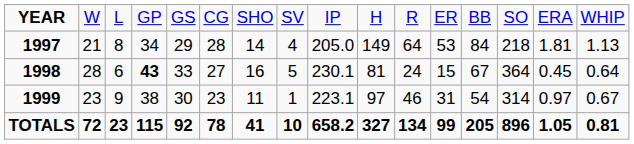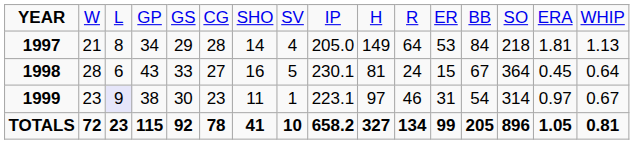1998 | column 4: bold -> normal
1999 | column 3: no background -> lavender background
